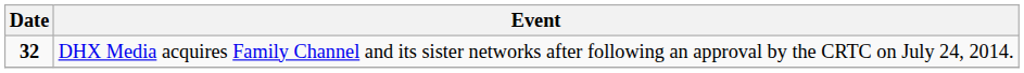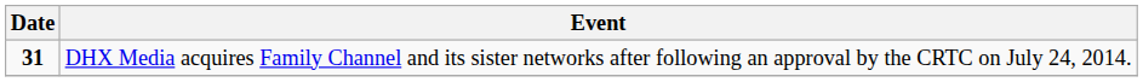row 2 | Date: 32 -> 31
